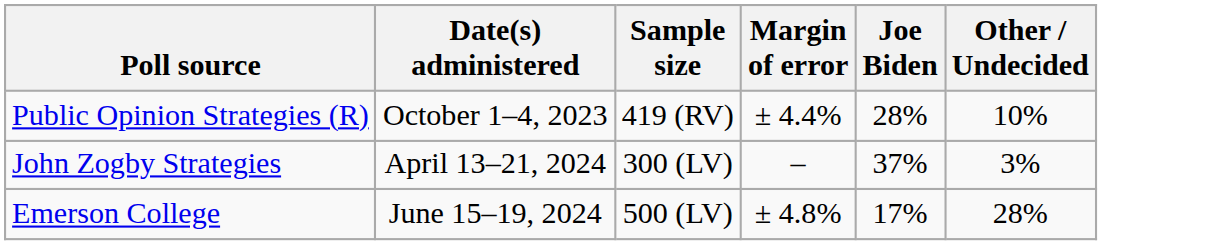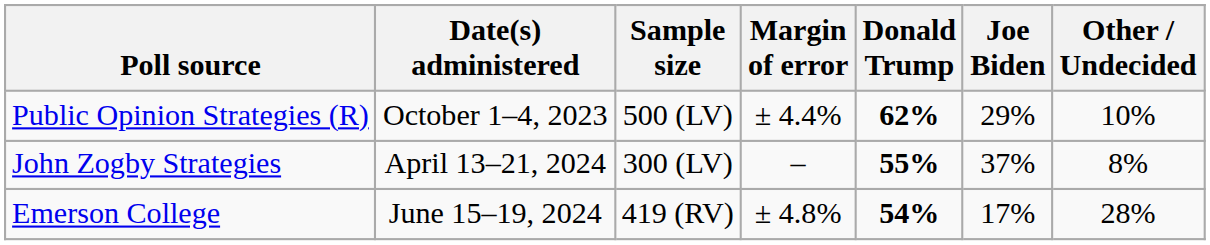+ column: Donald Trump | 62% | 55% | 54%
Public Opinion Strategies (R) | Sample size: 419 (RV) -> 500 (LV)
Public Opinion Strategies (R) | Joe Biden: 28% -> 29%
John Zogby Strategies | Other / Undecided: 3% -> 8%
Emerson College | Sample size: 500 (LV) -> 419 (RV)
